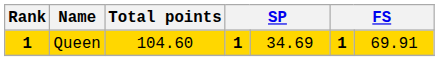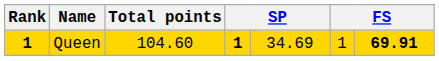Queen | column 6: bold -> normal
Queen | column 7: normal -> bold
